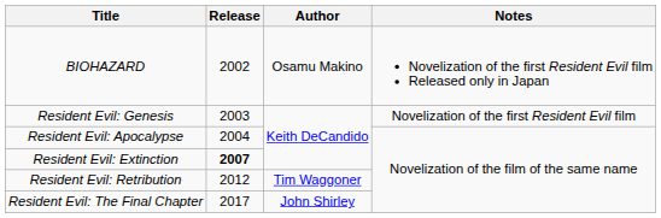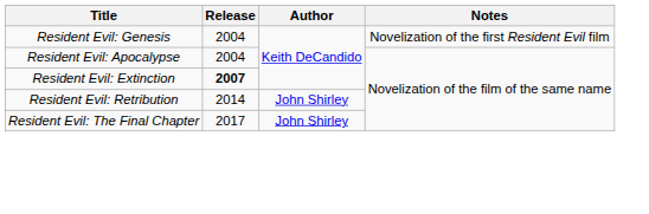- row: BIOHAZARD | 2002 | Osamu Makino | Novelization of the first Resident Evil film Released only in Japan
Resident Evil: Genesis | Release: 2003 -> 2004
Resident Evil: Retribution | Release: 2012 -> 2014
Resident Evil: Retribution | Author: Tim Waggoner -> John Shirley
